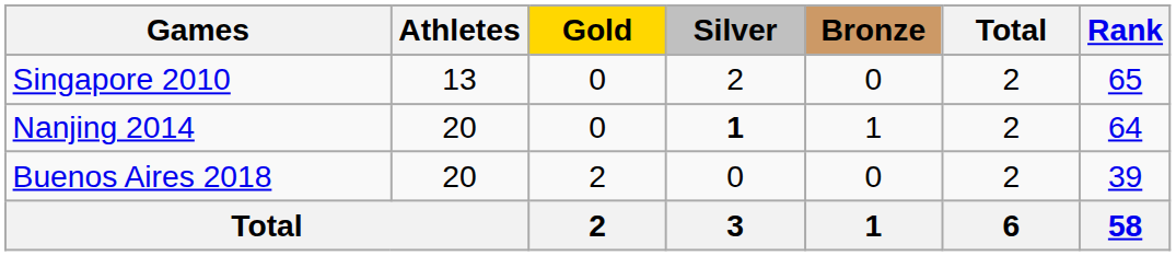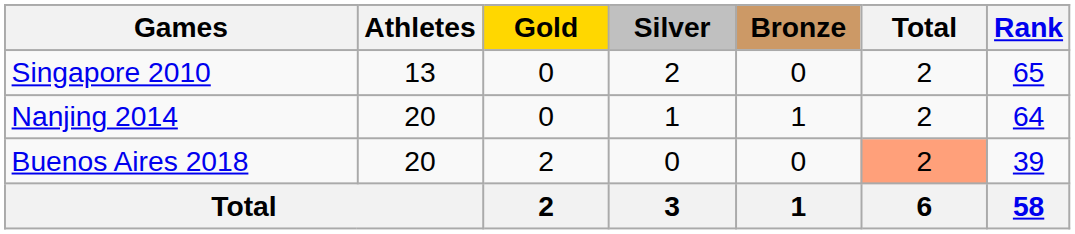Nanjing 2014 | Silver: bold -> normal
Buenos Aires 2018 | Total: no background -> lightsalmon background
